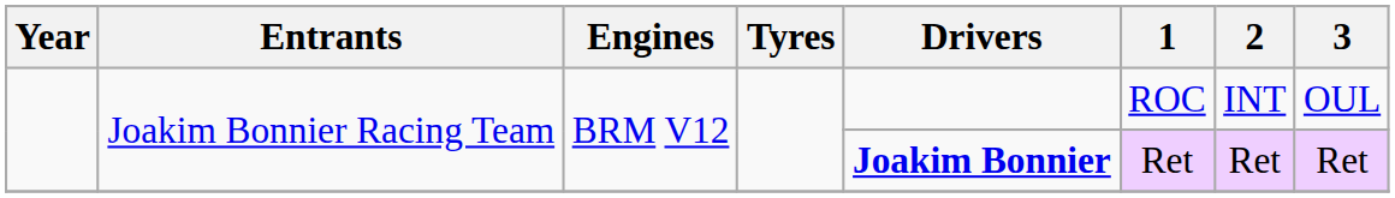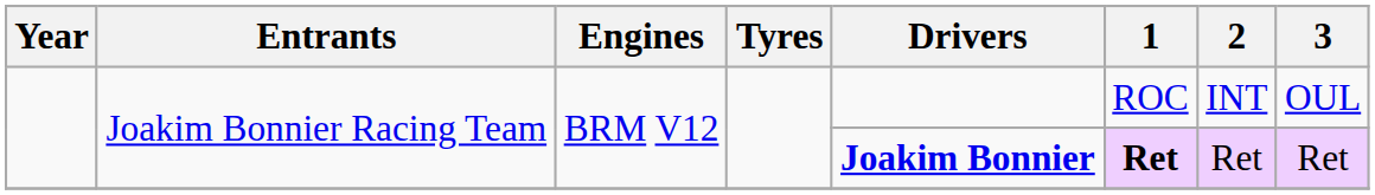row 3 | 1: normal -> bold
